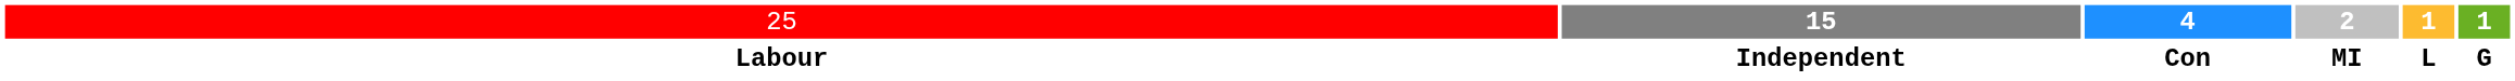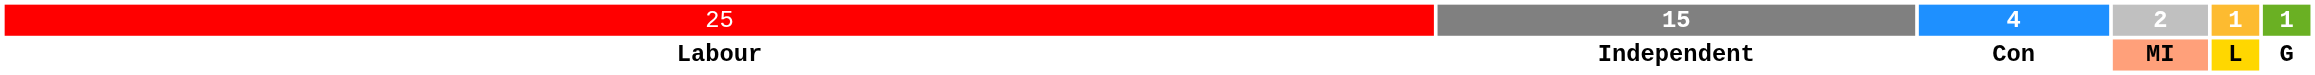Labour | column 4: no background -> lightsalmon background
Labour | column 5: no background -> gold background
